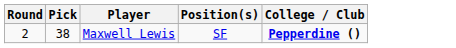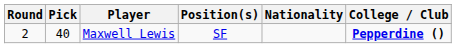+ column: Nationality
Maxwell Lewis | Pick: 38 -> 40
